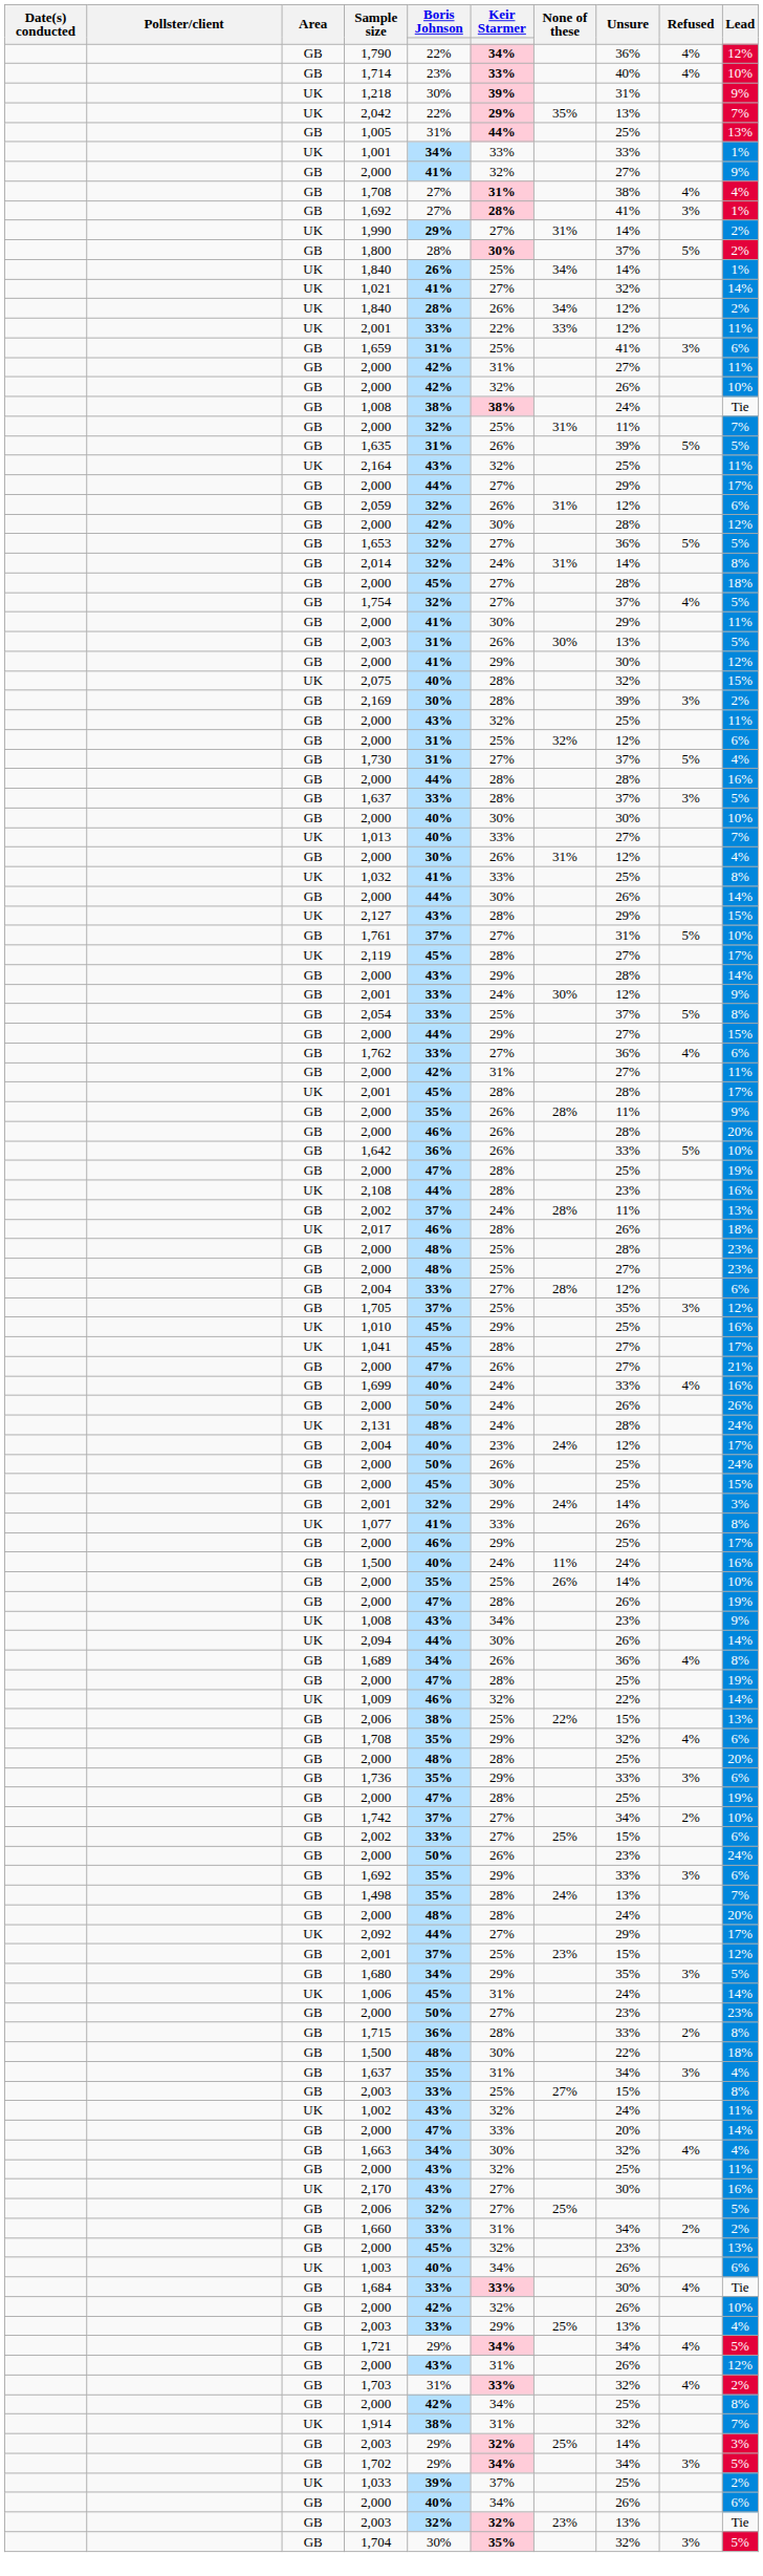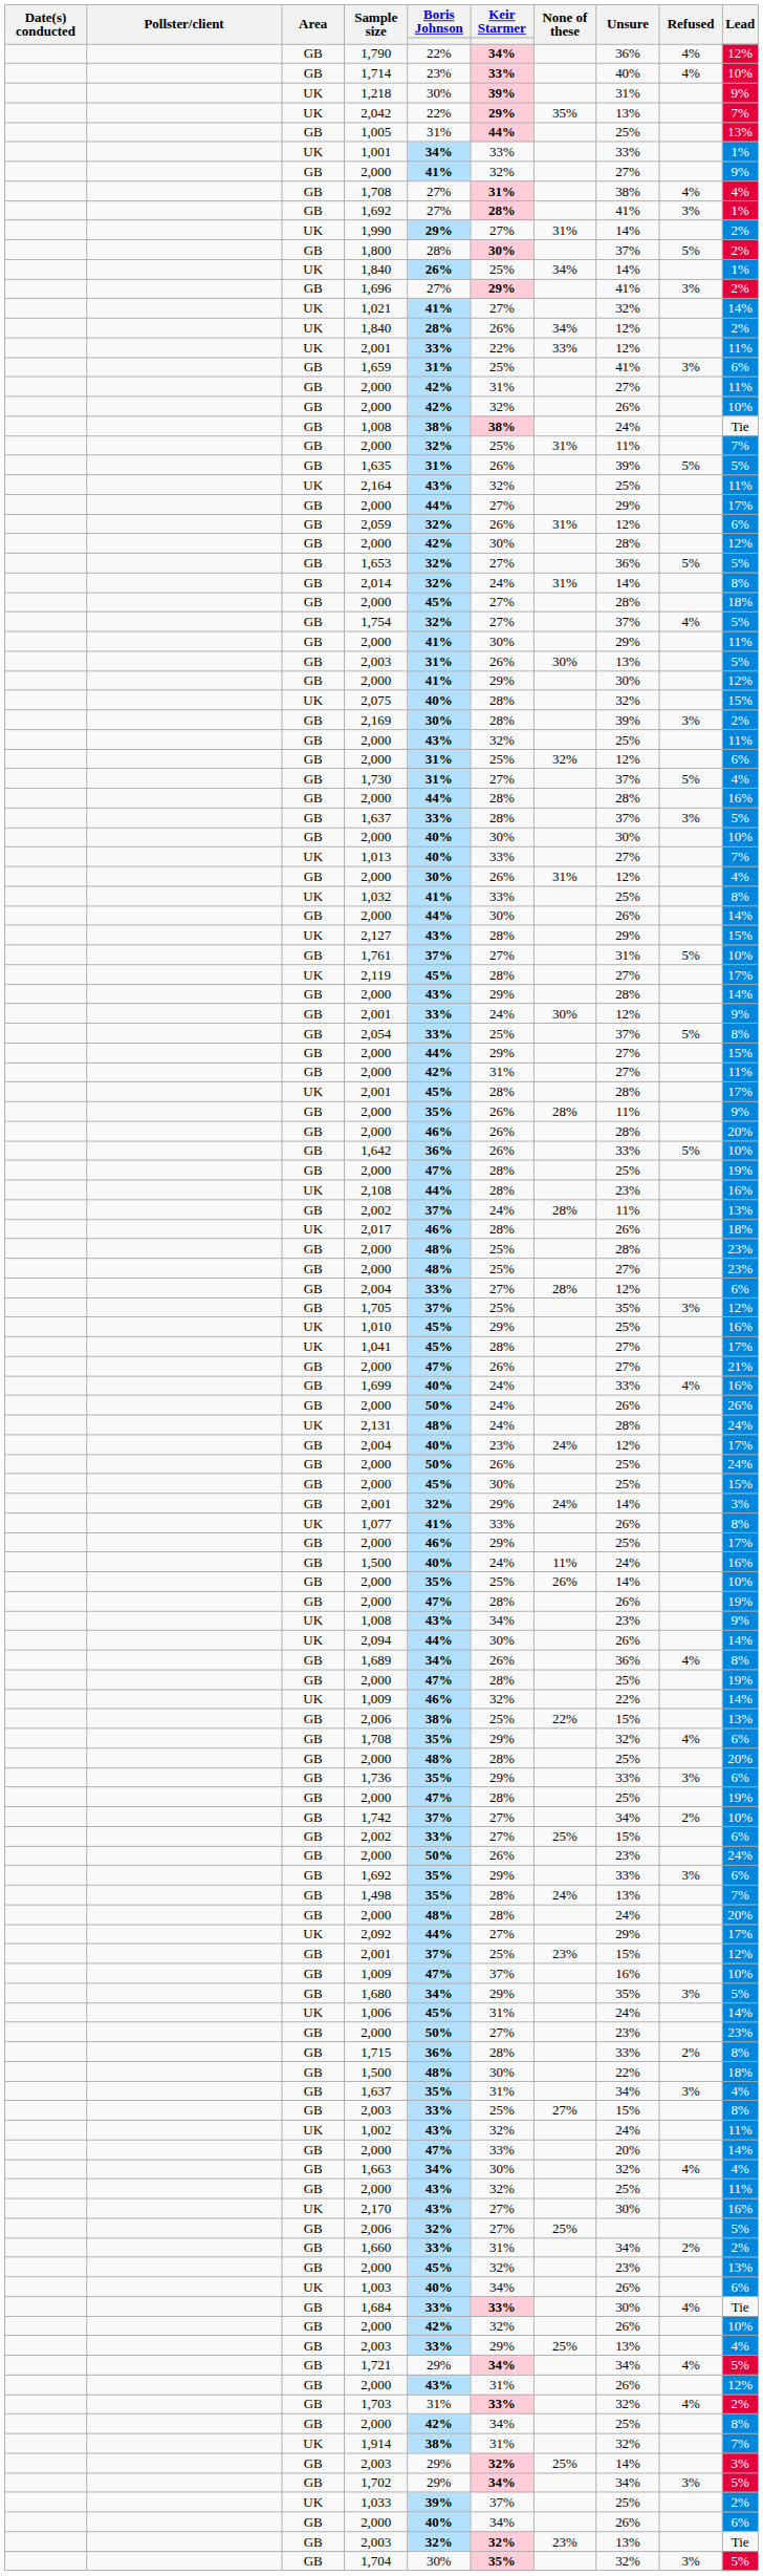+ row: GB | 1,696 | 27% | 29% | 41% | 3% | 2%
- row: GB | 1,762 | 33% | 27% | 36% | 4% | 6%
+ row: GB | 1,009 | 47% | 37% | 16% | 10%
